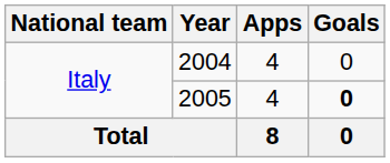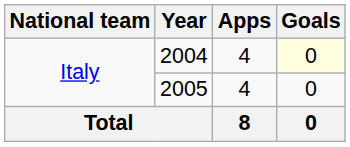2004 | Goals: no background -> lightyellow background
2005 | Goals: bold -> normal
